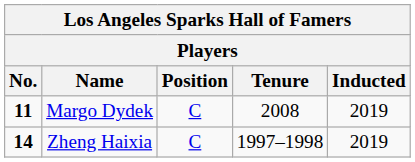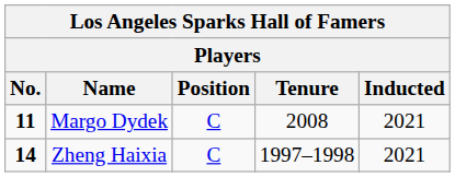Margo Dydek | Inducted: 2019 -> 2021
Zheng Haixia | Inducted: 2019 -> 2021
